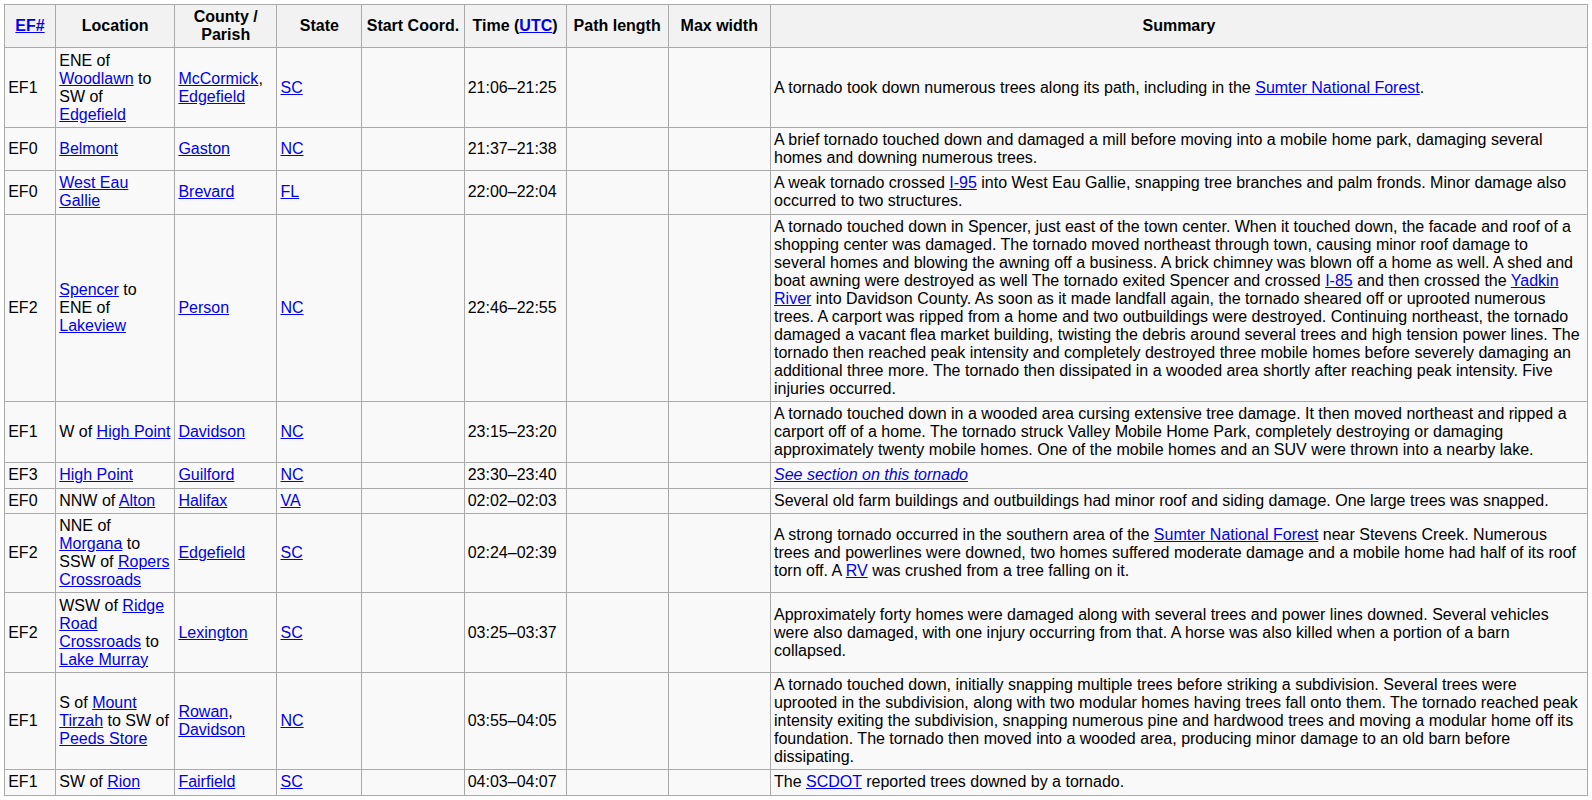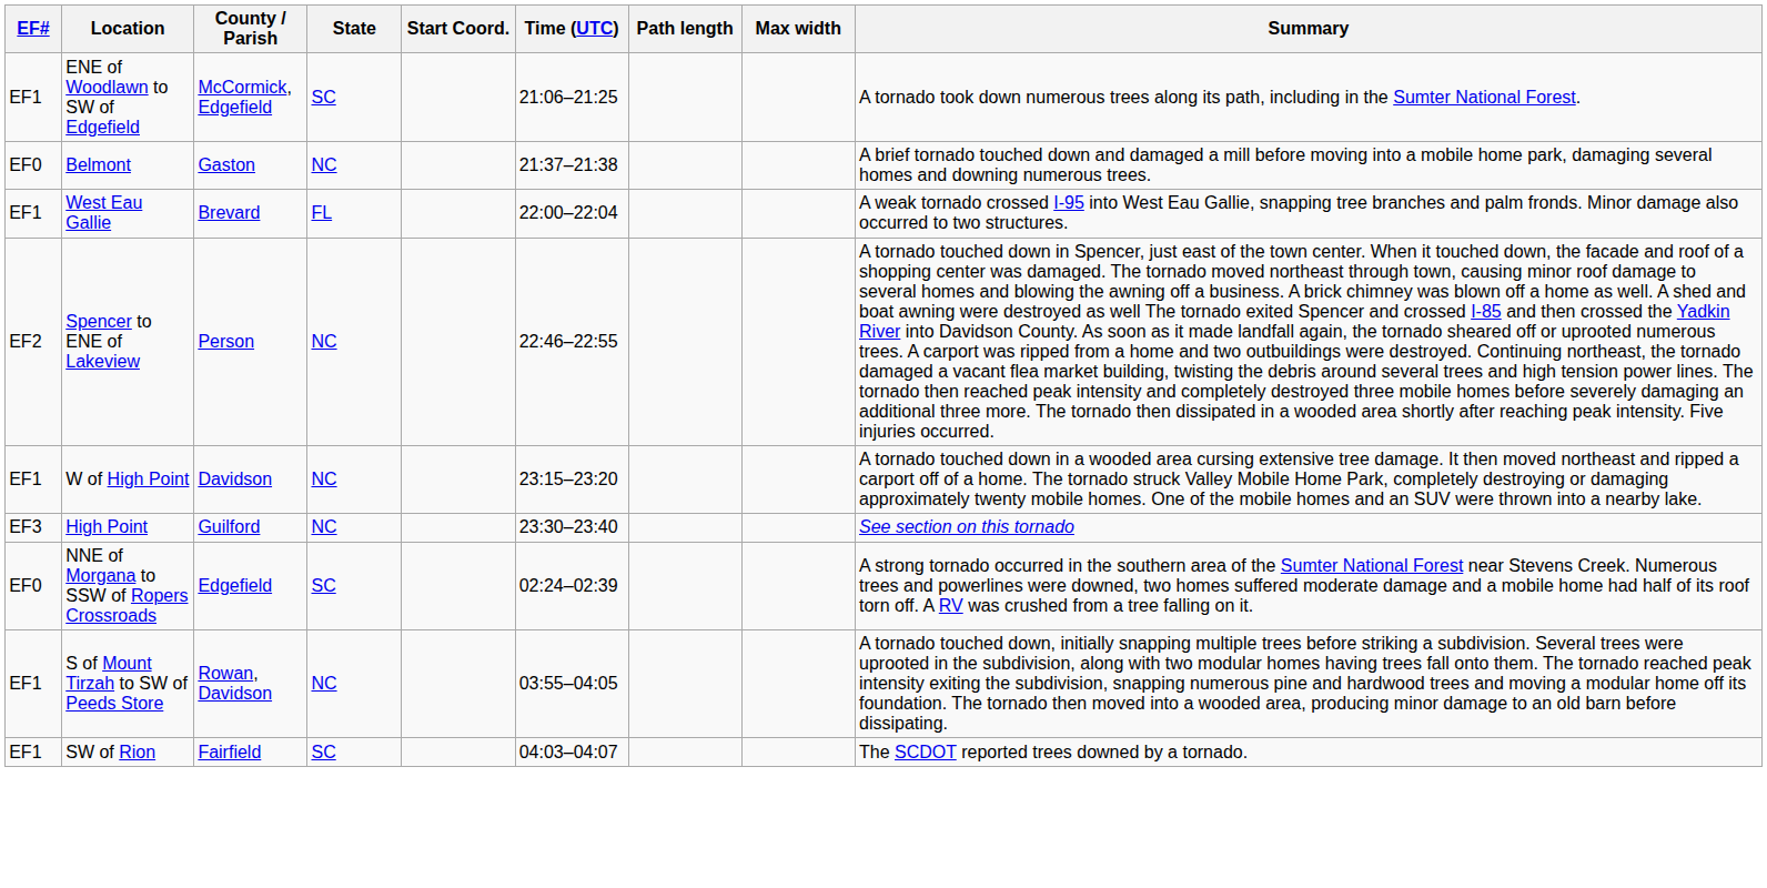West Eau Gallie | EF#: EF0 -> EF1
- row: EF0 | NNW of Alton | Halifax | VA | 02:02–02:03 | Several old farm buildings and outbuildings had minor roof and siding damage. One large trees was snapped.
NNE of Morgana to SSW of Ropers Crossroads | EF#: EF2 -> EF0
- row: EF2 | WSW of Ridge Road Crossroads to Lake Murray | Lexington | SC | 03:25–03:37 | Approximately forty homes were damaged along with several trees and power lines downed. Several vehicles were also damaged, with one injury occurring from that. A horse was also killed when a portion of a barn collapsed.
